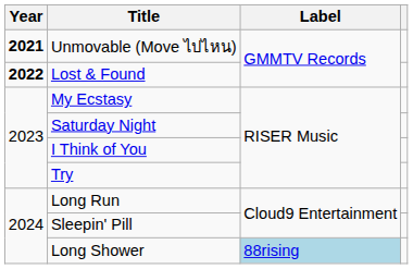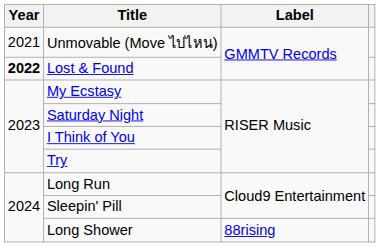Unmovable (Move ไปไหน) | Year: bold -> normal
Long Shower | Label: lightblue background -> no background
